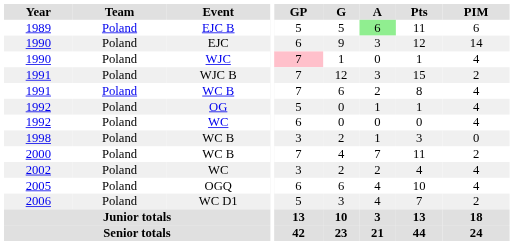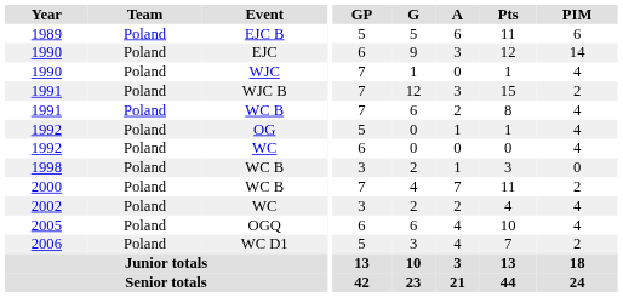1989 | A: lightgreen background -> no background
1990 / WJC | GP: pink background -> no background
